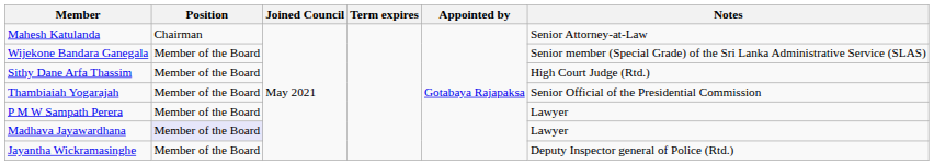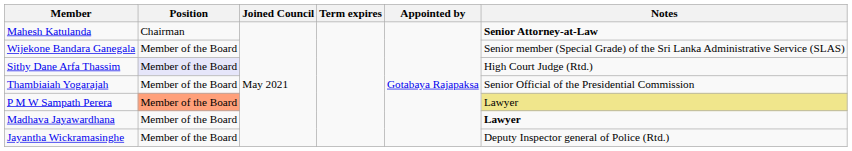Mahesh Katulanda | Notes: normal -> bold
Sithy Dane Arfa Thassim | Position: no background -> lavender background
P M W Sampath Perera | Position: no background -> lightsalmon background
P M W Sampath Perera | Notes: no background -> khaki background
Madhava Jayawardhana | Position: lavender background -> no background
Madhava Jayawardhana | Notes: normal -> bold
